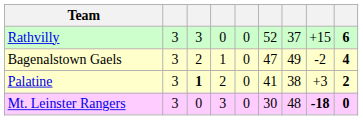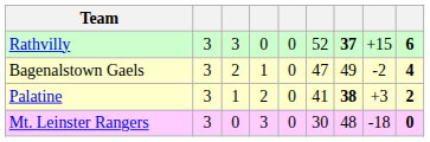Rathvilly | column 7: normal -> bold
Palatine | column 3: bold -> normal
Palatine | column 7: normal -> bold
Mt. Leinster Rangers | column 8: bold -> normal
